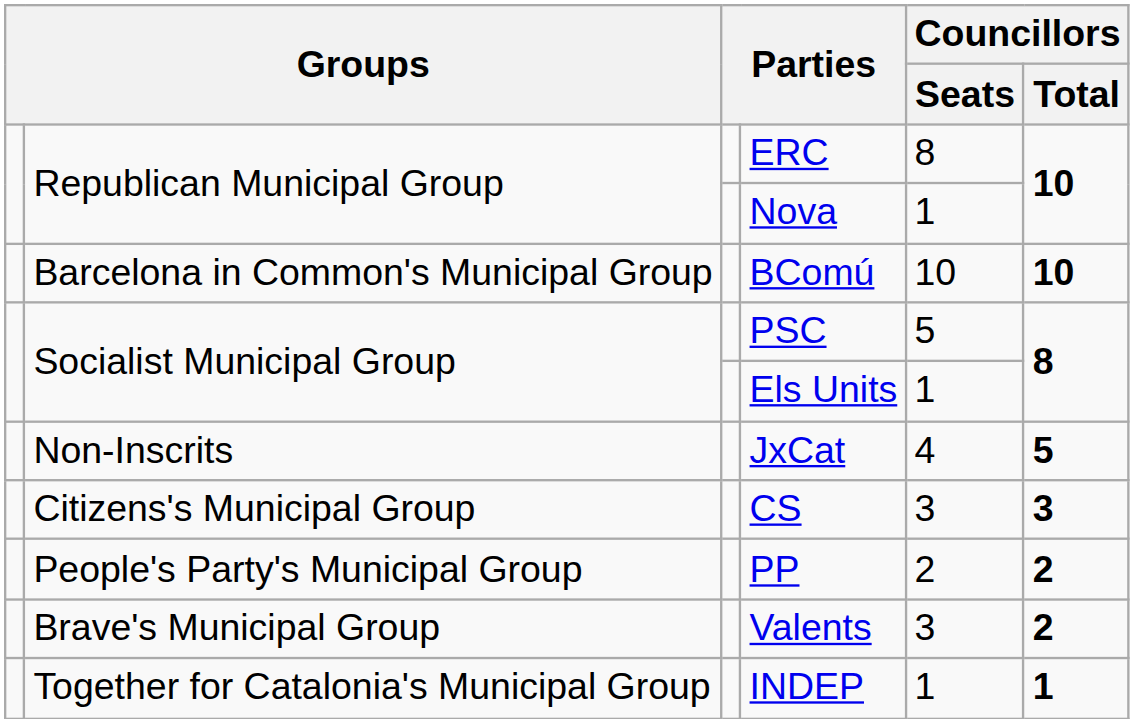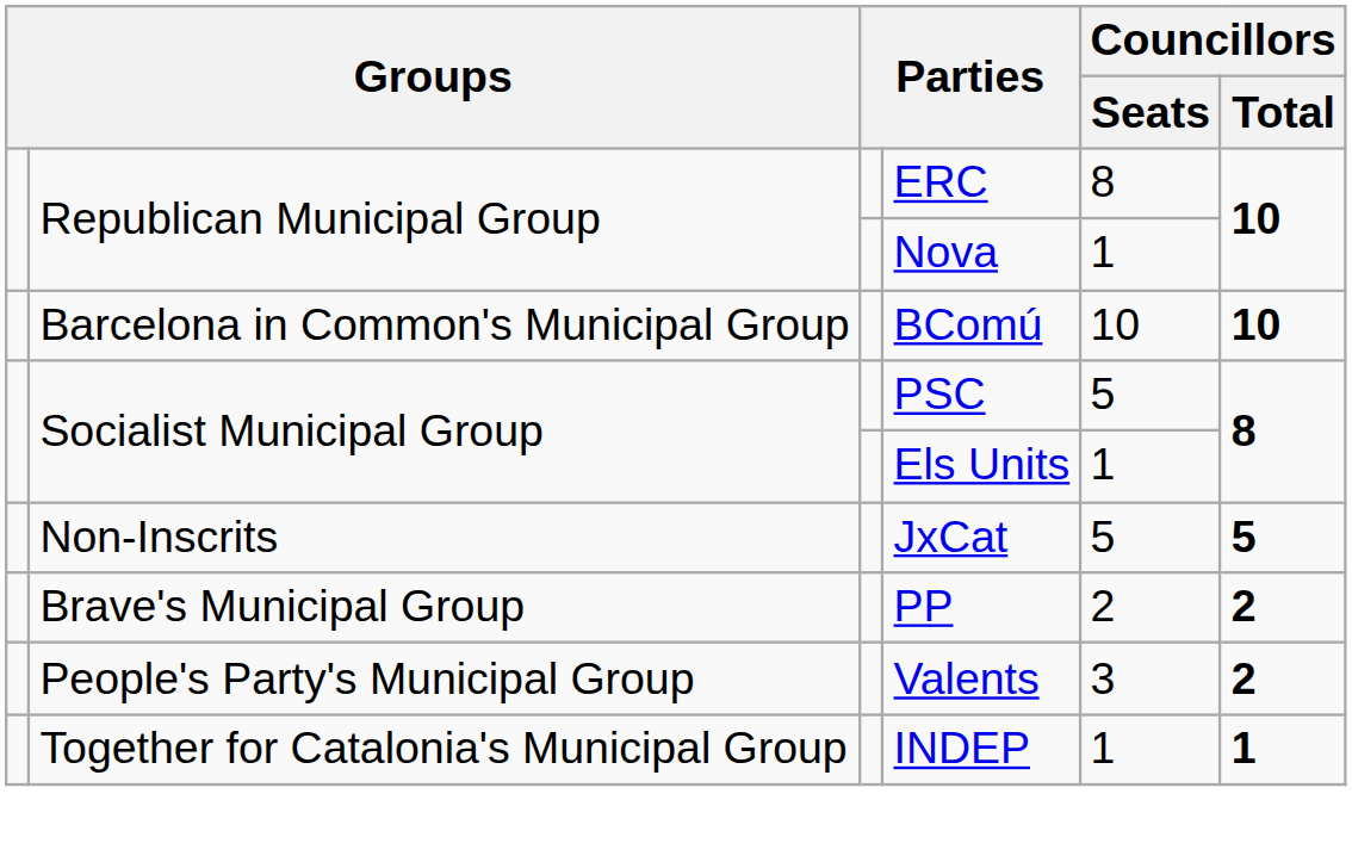JxCat | Councillors / Seats: 4 -> 5
- row: Citizens's Municipal Group | CS | 3 | 3
PP | column 2: People's Party's Municipal Group -> Brave's Municipal Group
Valents | column 2: Brave's Municipal Group -> People's Party's Municipal Group
